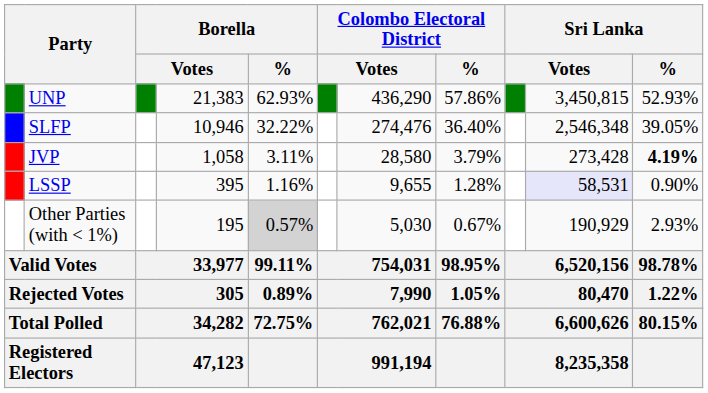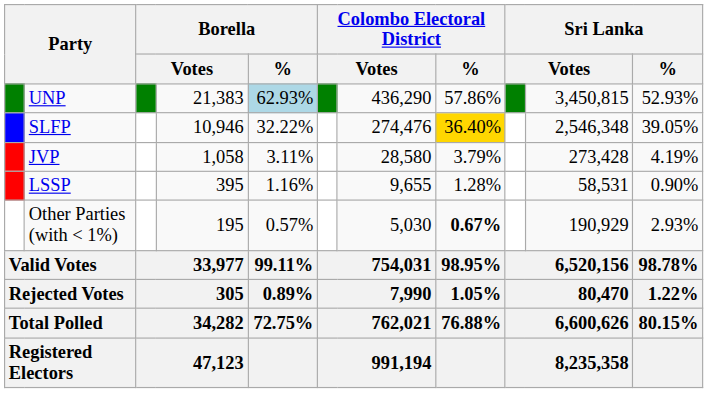UNP | Borella / %: no background -> lightblue background
SLFP | Colombo Electoral District / %: no background -> gold background
JVP | Sri Lanka / %: bold -> normal
LSSP | column 10: lavender background -> no background
Other Parties (with < 1%) | Borella / %: lightgrey background -> no background
Other Parties (with < 1%) | Colombo Electoral District / %: normal -> bold
